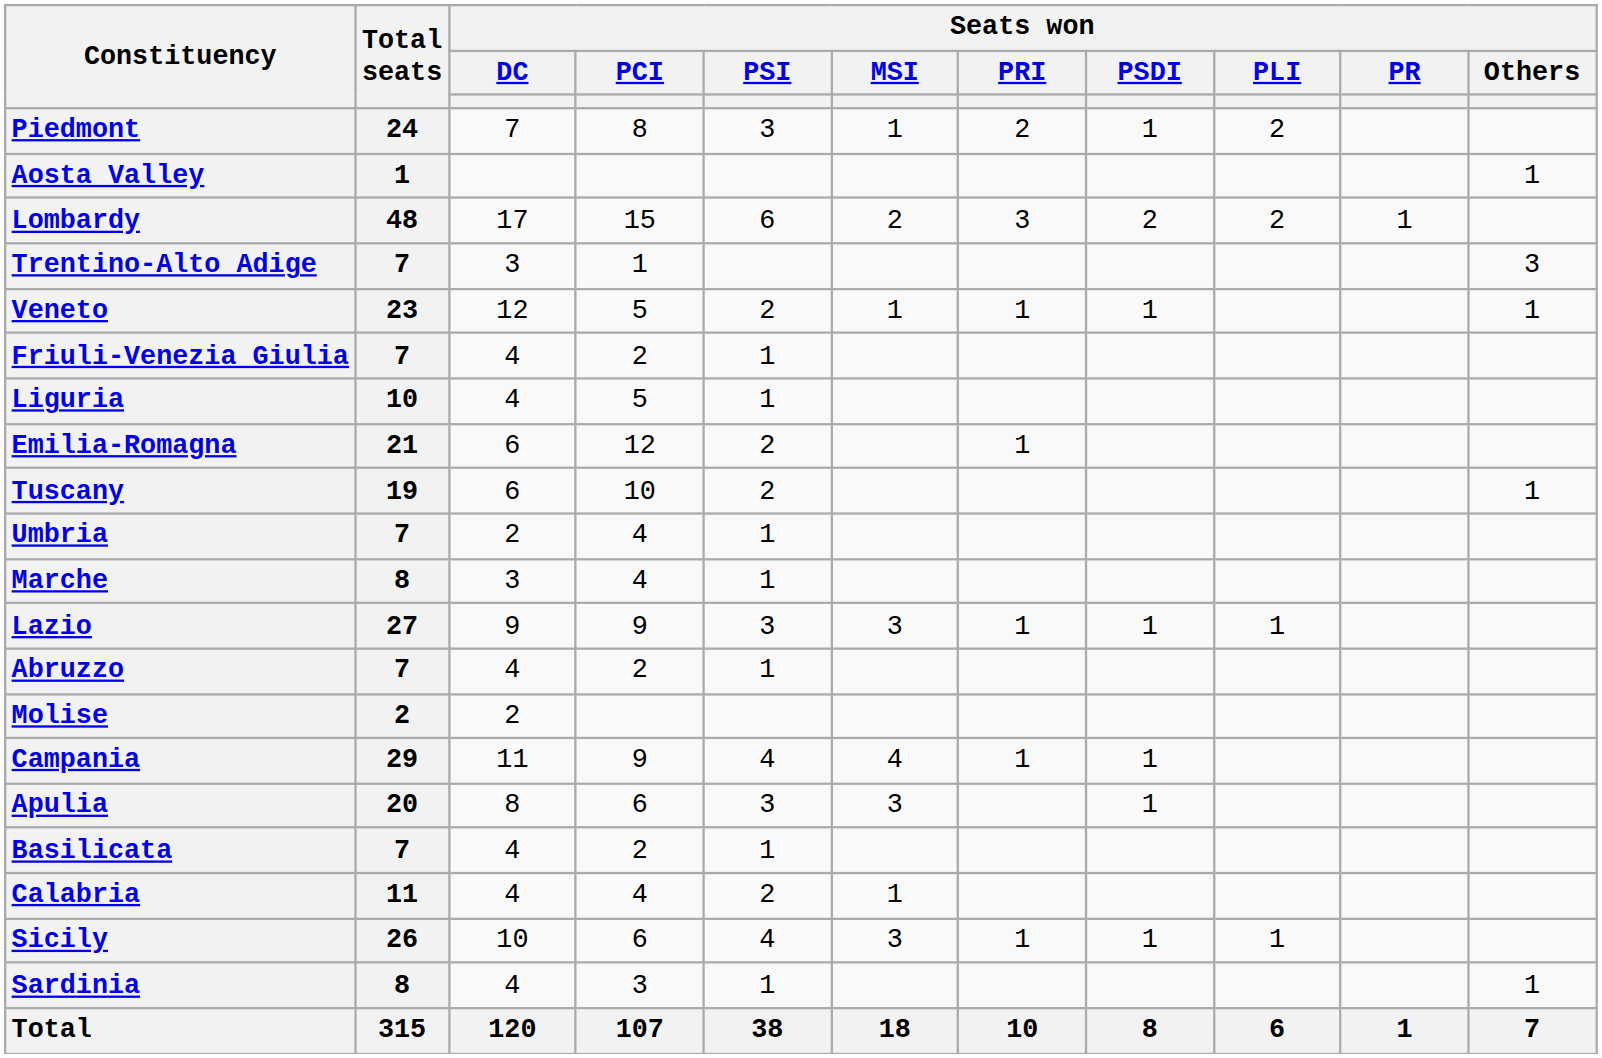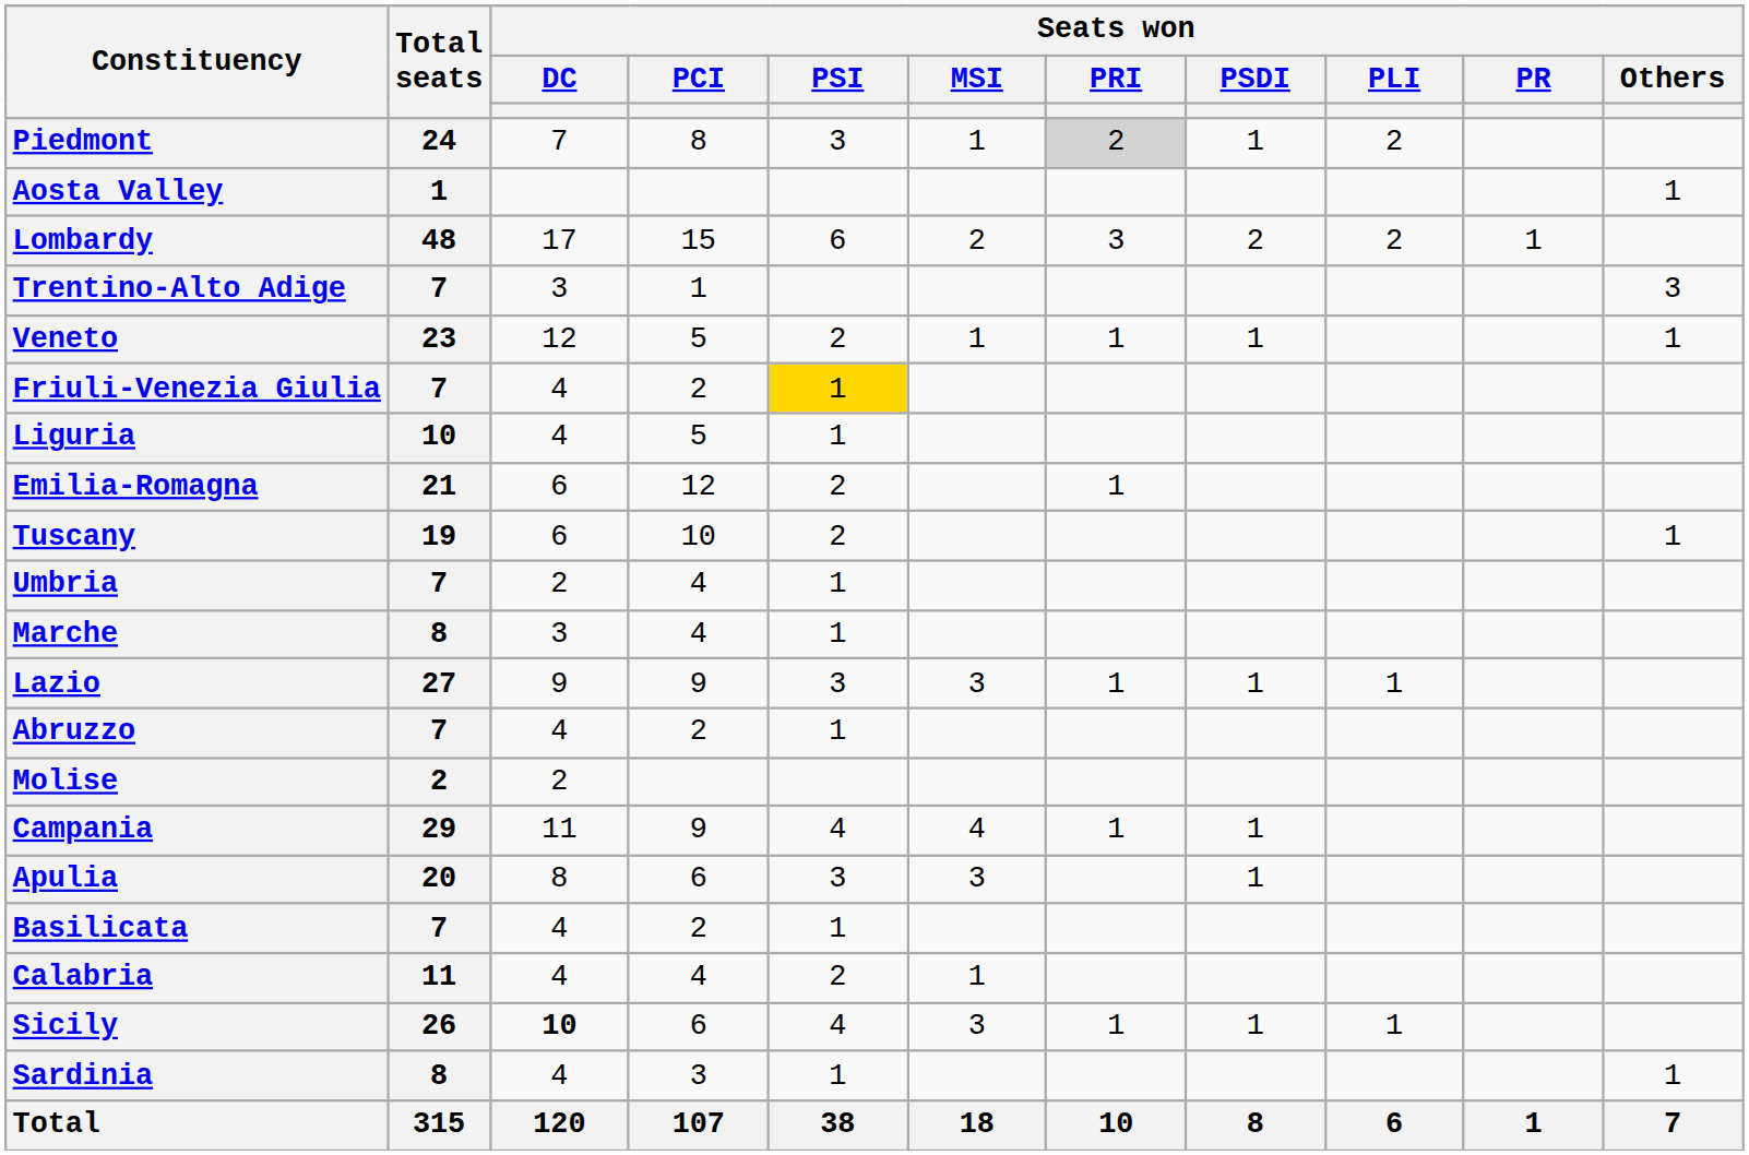Piedmont | Seats won / PRI: no background -> lightgrey background
Friuli-Venezia Giulia | Seats won / PSI: no background -> gold background
Sicily | Seats won / DC: normal -> bold
